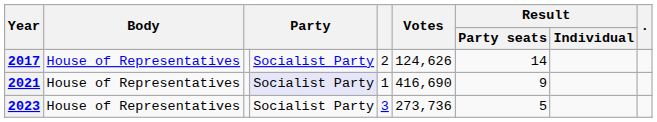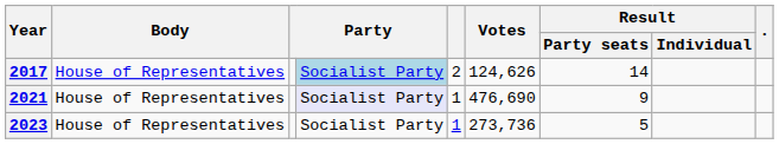2017 | column 4: no background -> lightblue background
2021 | Votes: 416,690 -> 476,690
2023 | column 5: 3 -> 1
